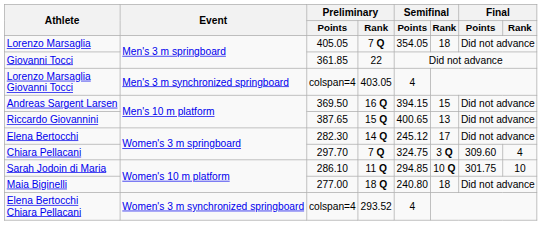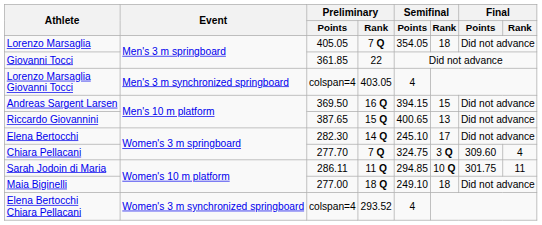Elena Bertocchi | Semifinal / Points: 245.12 -> 245.10
Chiara Pellacani | Preliminary / Points: 297.70 -> 277.70
Sarah Jodoin di Maria | Preliminary / Points: 286.10 -> 286.11
Sarah Jodoin di Maria | Final / Rank: 10 -> 11
Maia Biginelli | Semifinal / Points: 240.80 -> 249.10
